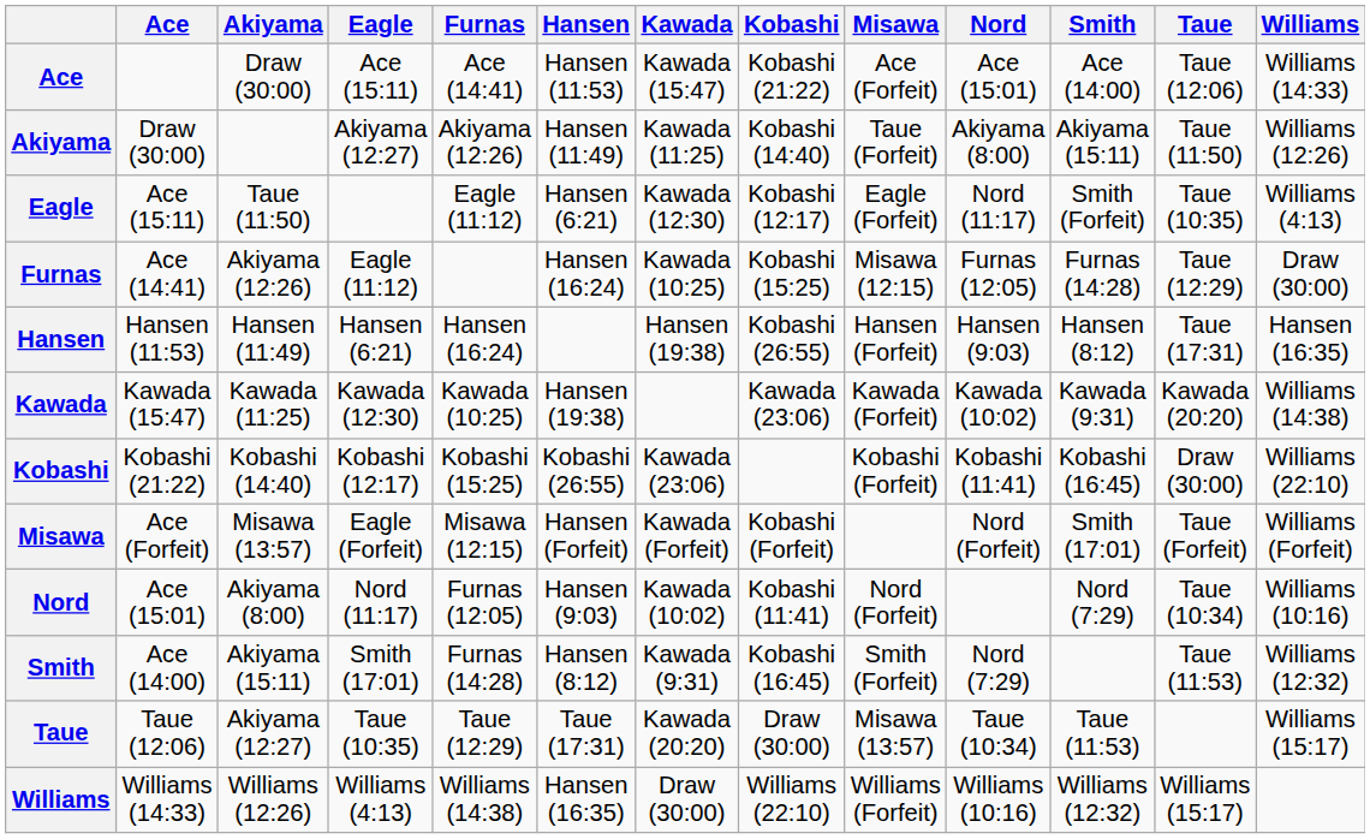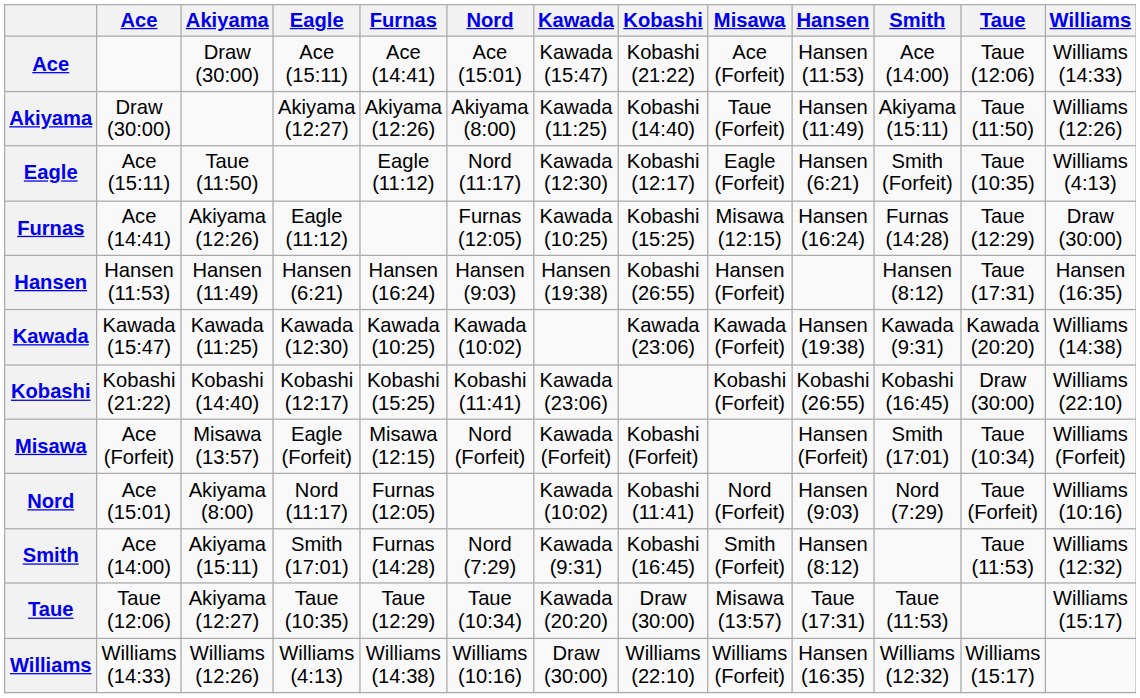columns swapped: Hansen <-> Nord
row 9 | Taue: Taue (Forfeit) -> Taue (10:34)
row 10 | Taue: Taue (10:34) -> Taue (Forfeit)
